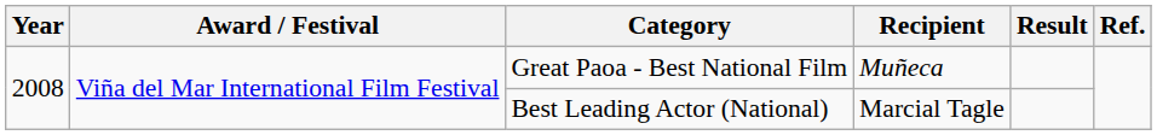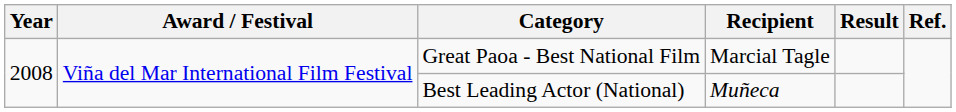Great Paoa - Best National Film | Recipient: Muñeca -> Marcial Tagle
Best Leading Actor (National) | Recipient: Marcial Tagle -> Muñeca
